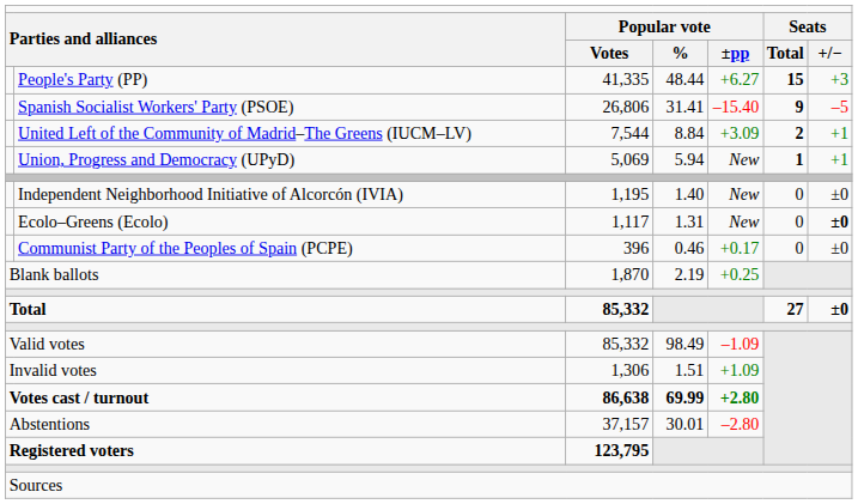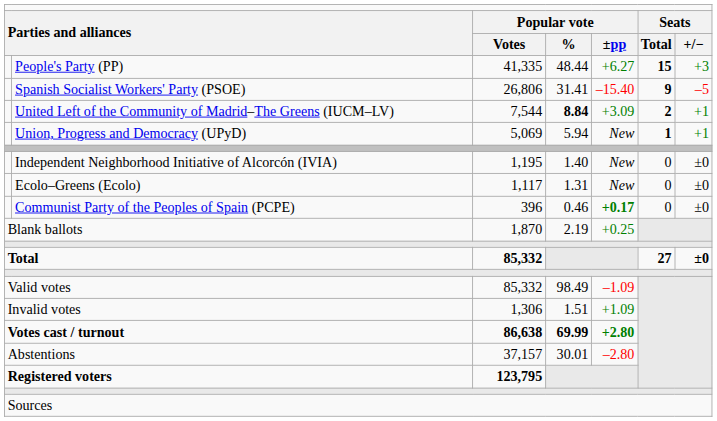United Left of the Community of Madrid–The Greens (IUCM–LV) | column 4: normal -> bold
Ecolo–Greens (Ecolo) | column 7: bold -> normal
Communist Party of the Peoples of Spain (PCPE) | column 5: normal -> bold
